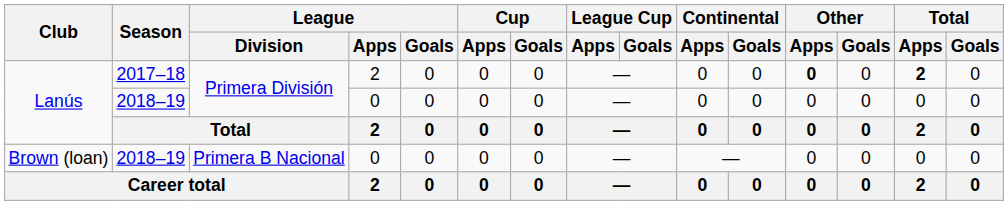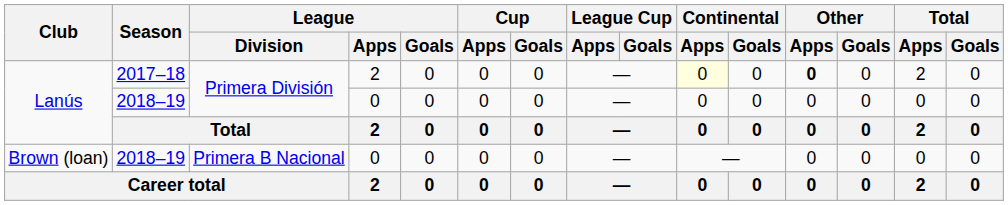Lanús / 2017–18 | Continental / Apps: no background -> lightyellow background
Lanús / 2017–18 | Total / Apps: bold -> normal
